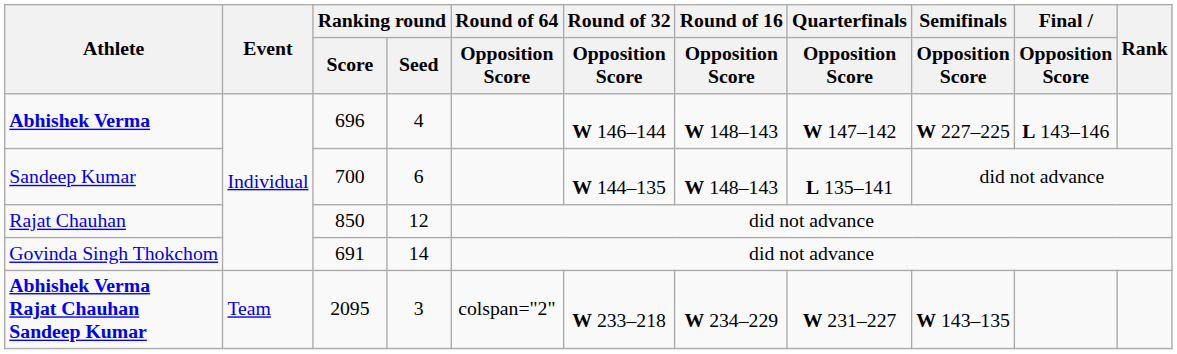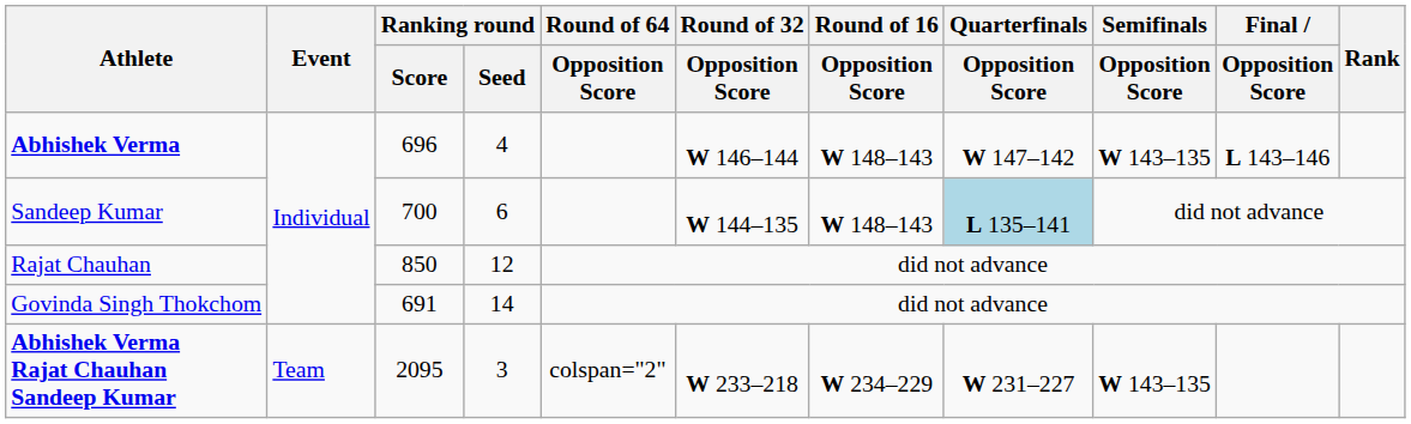Abhishek Verma | Semifinals / Opposition Score: W 227–225 -> W 143–135
Sandeep Kumar | Quarterfinals / Opposition Score: no background -> lightblue background
